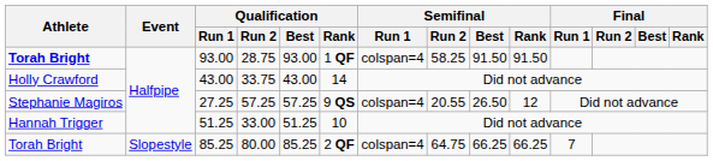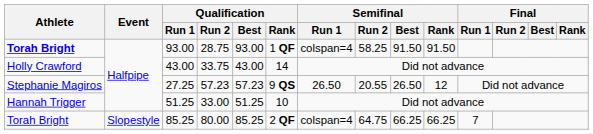27.25 | Qualification / Run 2: 57.25 -> 57.23
27.25 | Qualification / Best: 57.25 -> 57.23
27.25 | Semifinal / Run 1: colspan=4 -> 26.50
